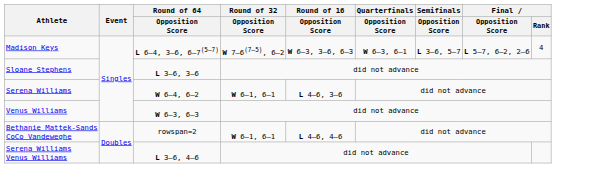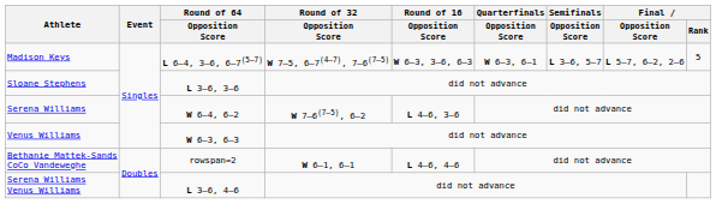Madison Keys | Round of 32 / Opposition Score: W 7–6(7–5), 6–2 -> W 7–5, 6–7(4–7), 7–6(7–5)
Madison Keys | Final / Rank: 4 -> 5
Serena Williams | Round of 32 / Opposition Score: W 6–1, 6–1 -> W 7–6(7–5), 6–2
